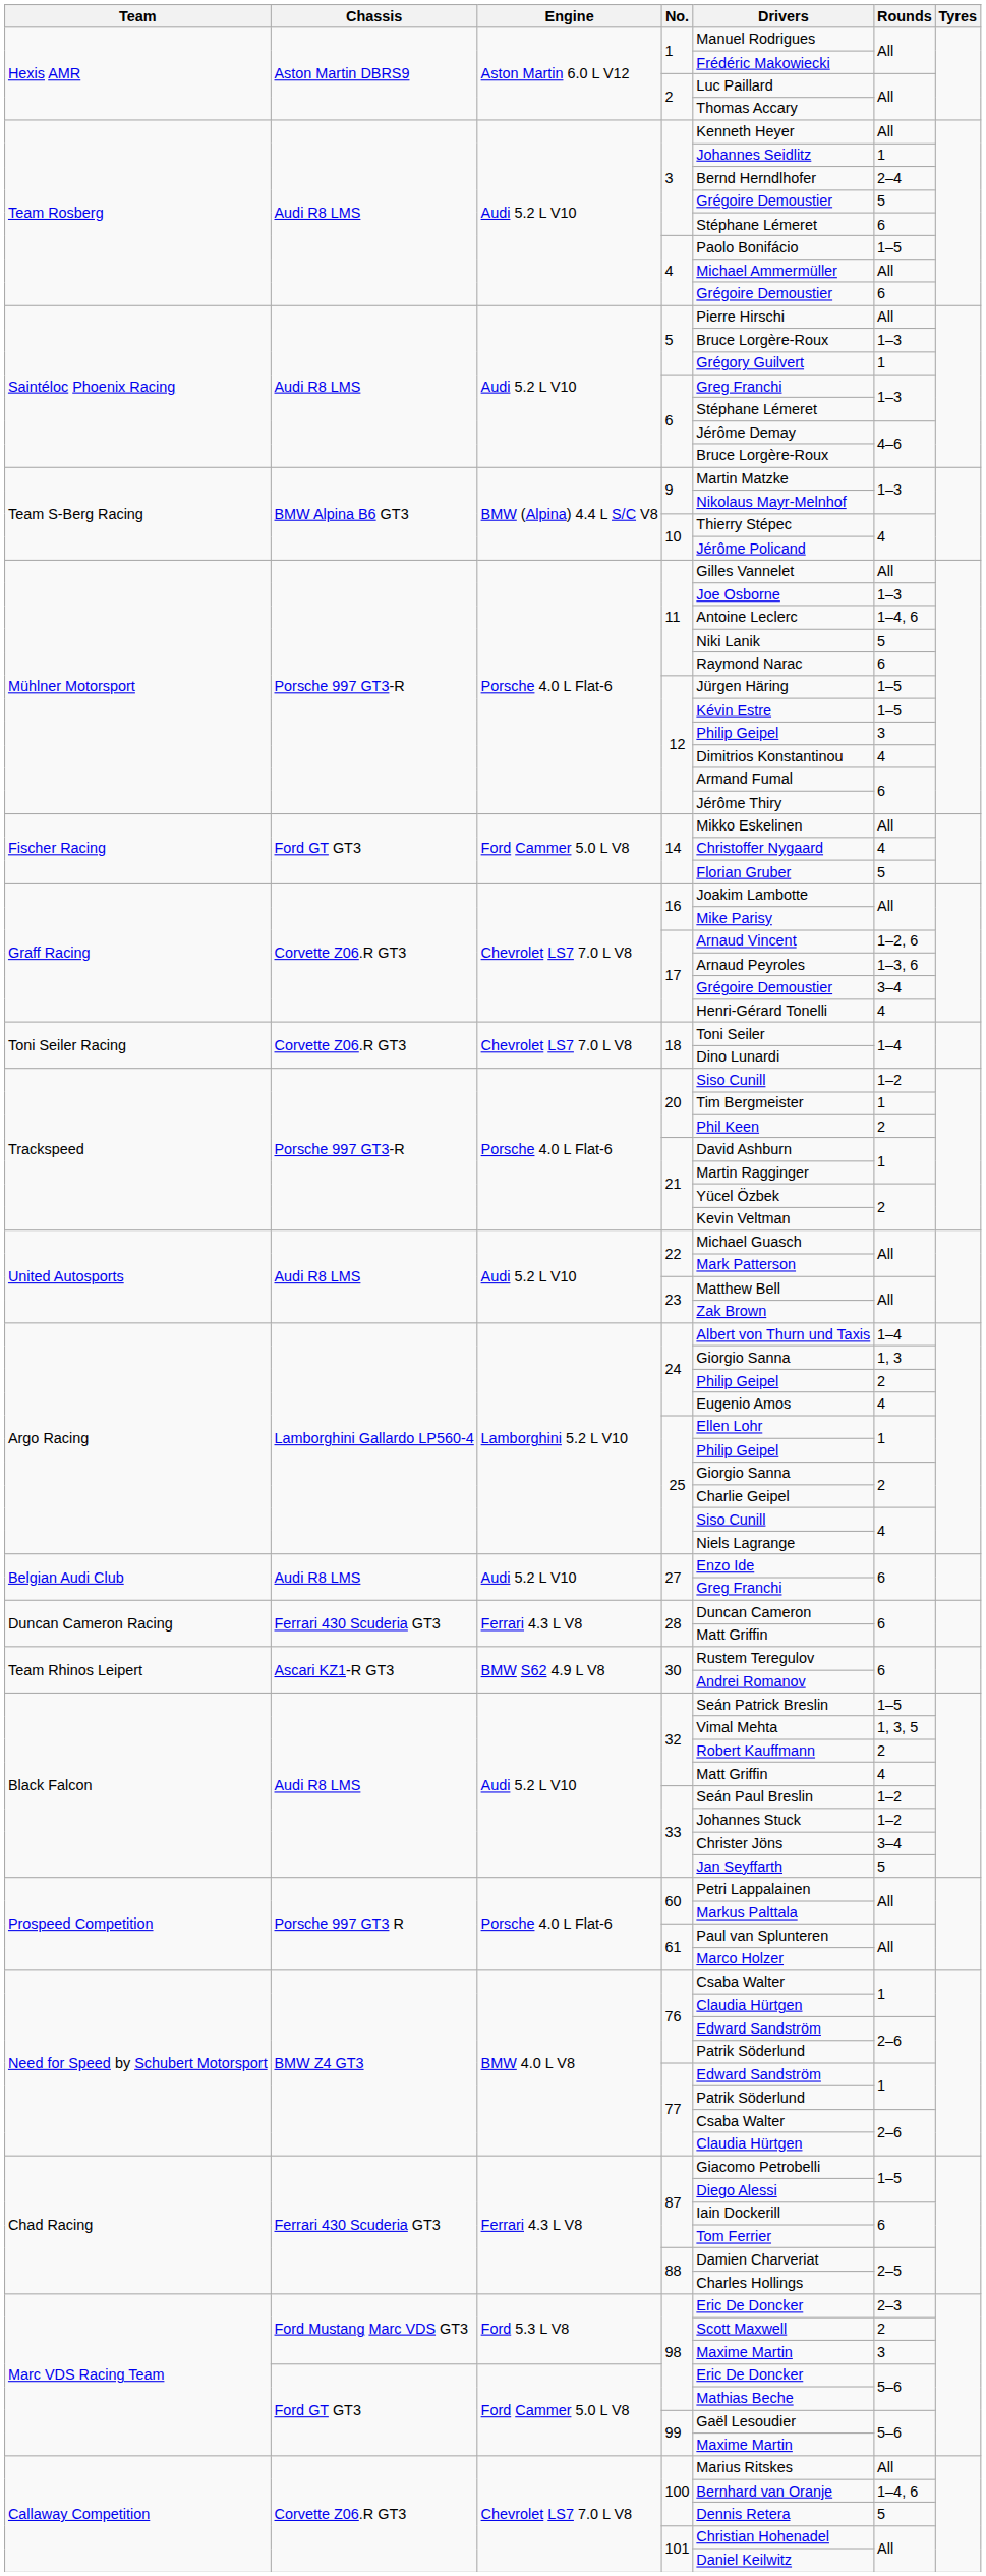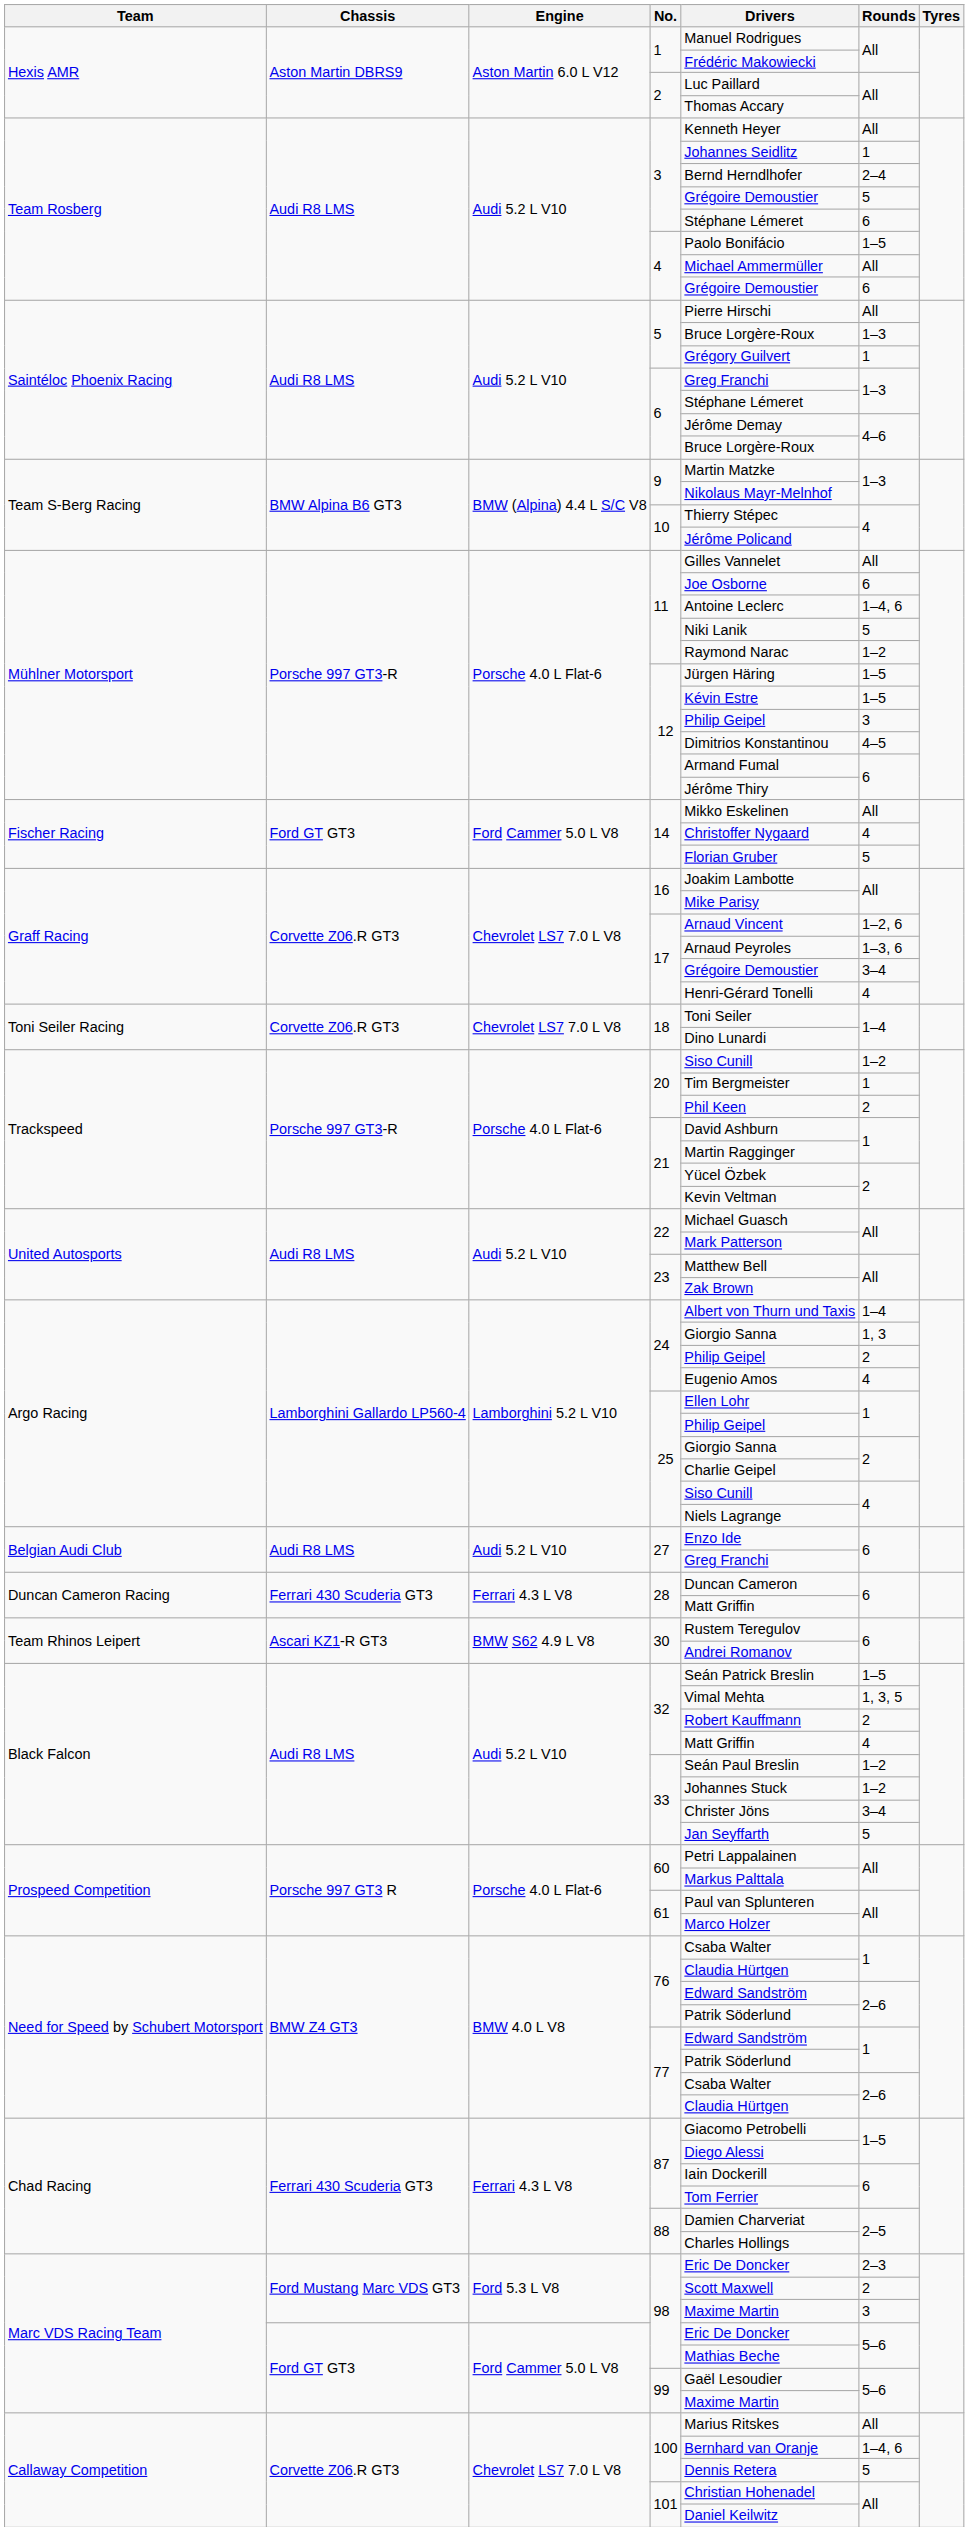row 26 | Rounds: 1–3 -> 6
row 29 | Rounds: 6 -> 1–2
row 33 | Rounds: 4 -> 4–5
